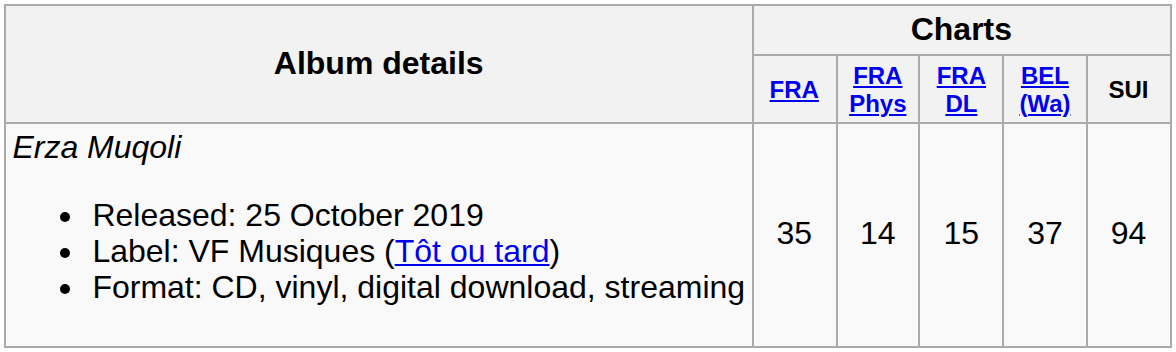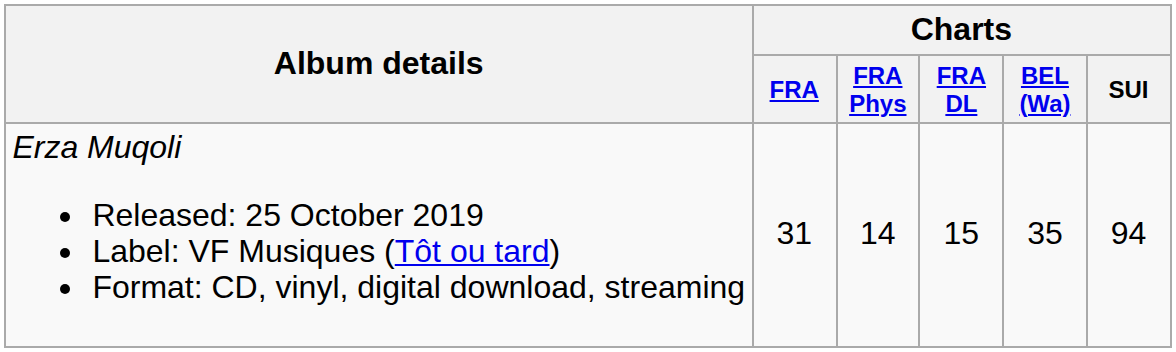row 3 | Charts / FRA: 35 -> 31
row 3 | Charts / BEL (Wa): 37 -> 35
